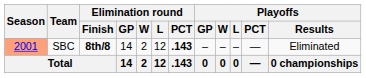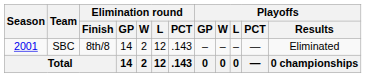SBC | Season: lightsalmon background -> no background
SBC | Elimination round / Finish: bold -> normal
SBC | Elimination round / PCT: bold -> normal
